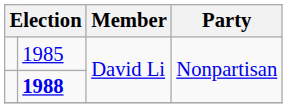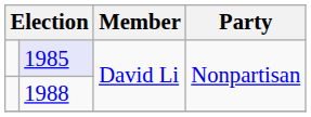1985 | column 2: no background -> lavender background
1988 | column 2: bold -> normal
